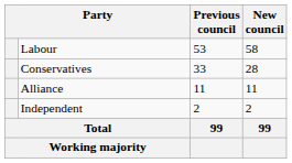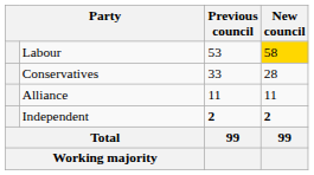Labour | New council: no background -> gold background
Independent | Previous council: normal -> bold
Independent | New council: normal -> bold
